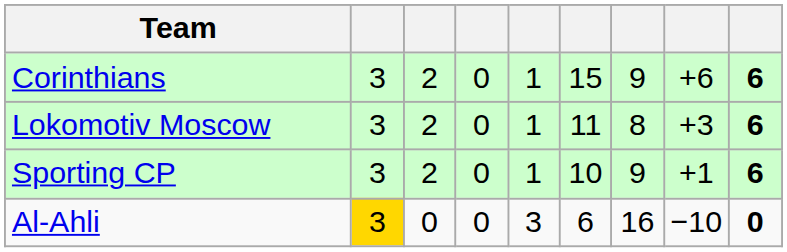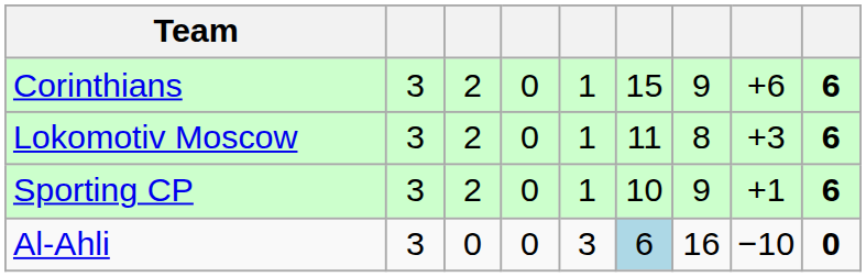Al-Ahli | column 2: gold background -> no background
Al-Ahli | column 6: no background -> lightblue background
